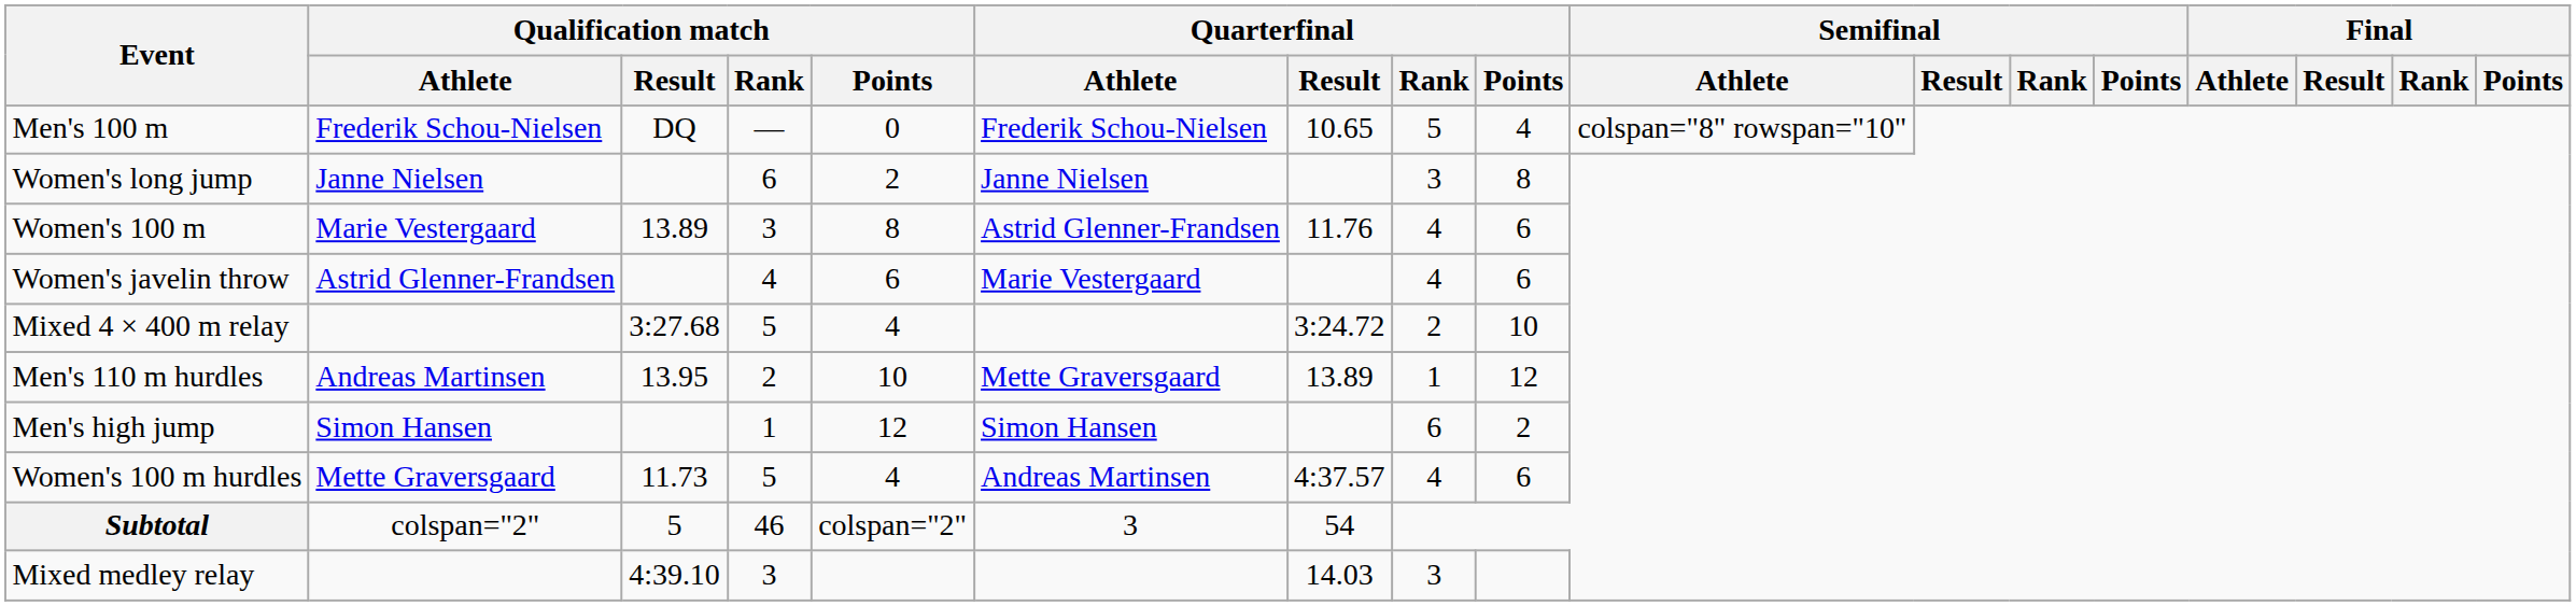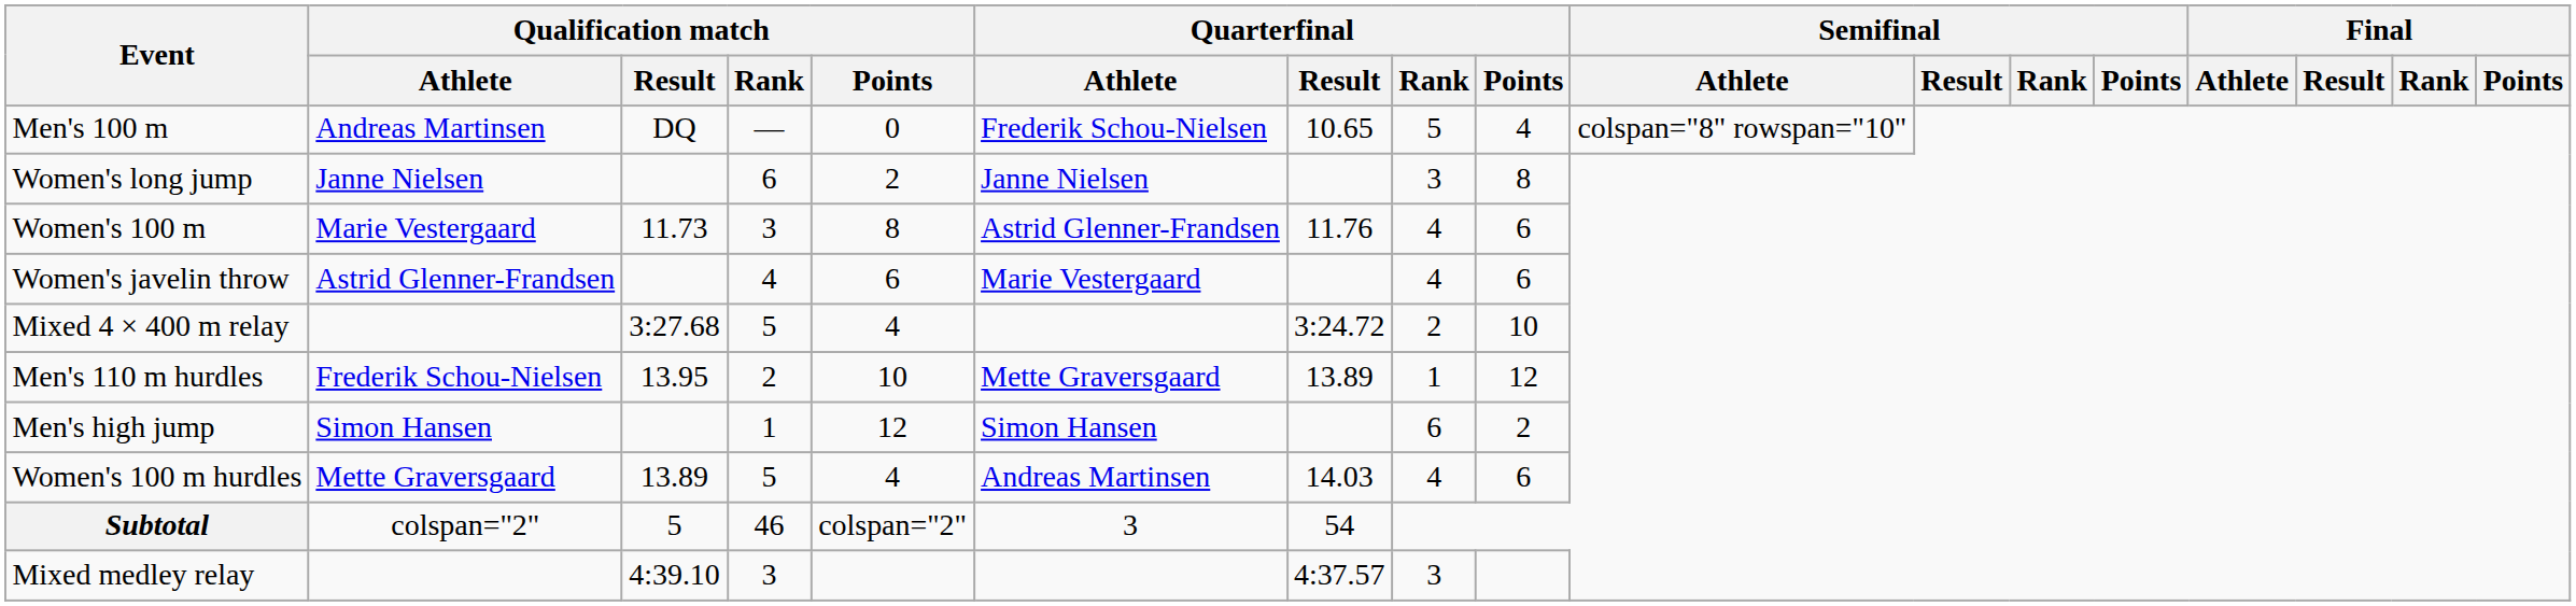Men's 100 m | Qualification match / Athlete: Frederik Schou-Nielsen -> Andreas Martinsen
Women's 100 m | Qualification match / Result: 13.89 -> 11.73
Men's 110 m hurdles | Qualification match / Athlete: Andreas Martinsen -> Frederik Schou-Nielsen
Women's 100 m hurdles | Qualification match / Result: 11.73 -> 13.89
Women's 100 m hurdles | Quarterfinal / Result: 4:37.57 -> 14.03
Mixed medley relay | Quarterfinal / Result: 14.03 -> 4:37.57
